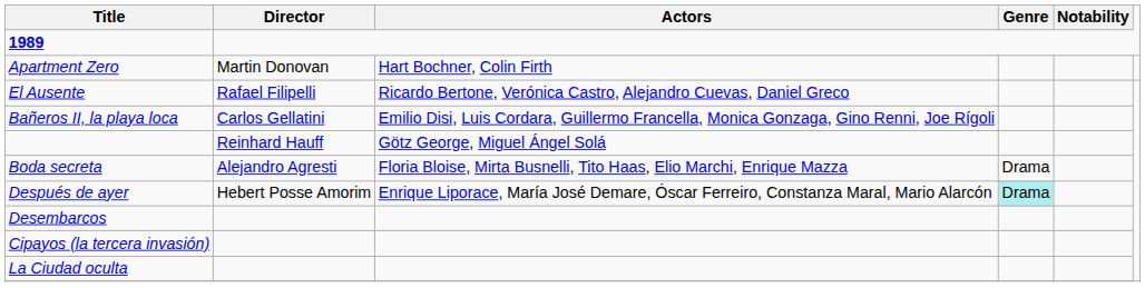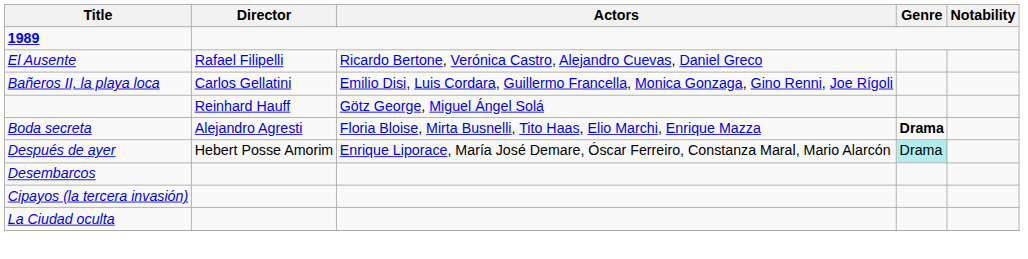- row: Apartment Zero | Martin Donovan | Hart Bochner, Colin Firth
Boda secreta | Genre: normal -> bold
